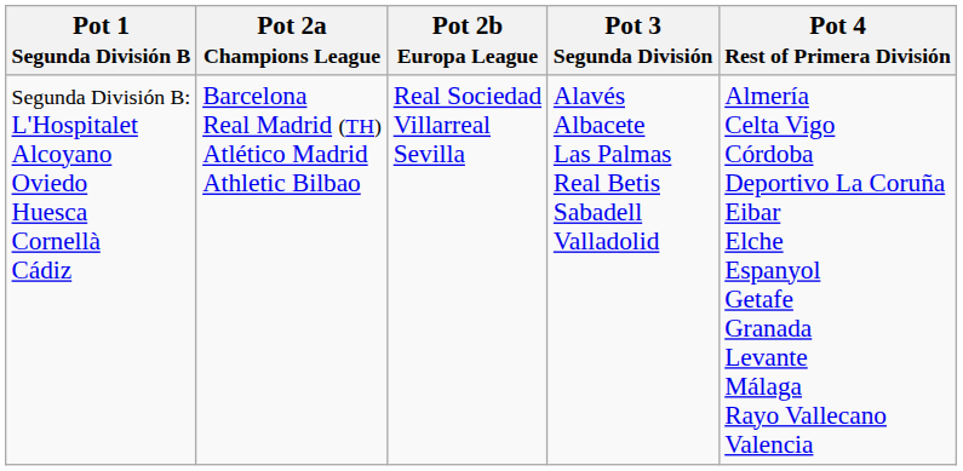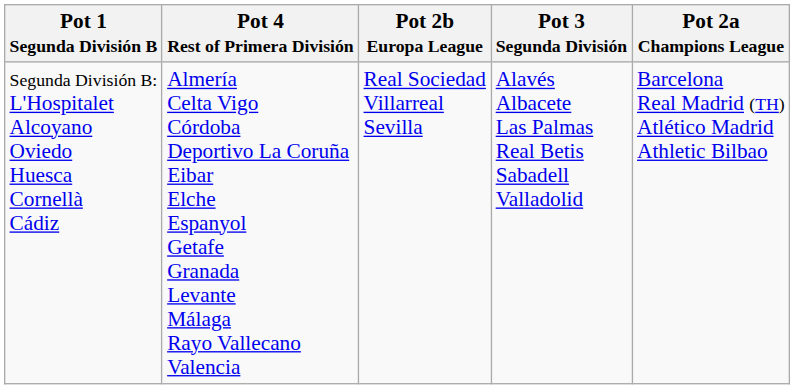columns swapped: Pot 2a Champions League <-> Pot 4 Rest of Primera División
